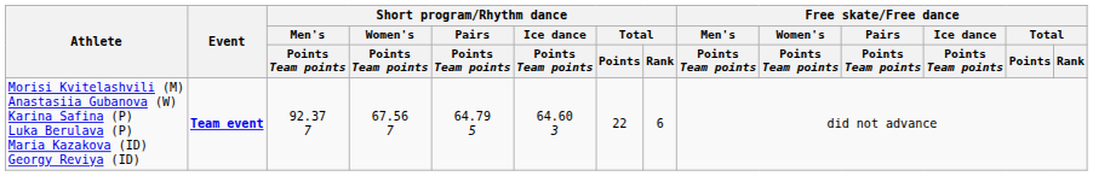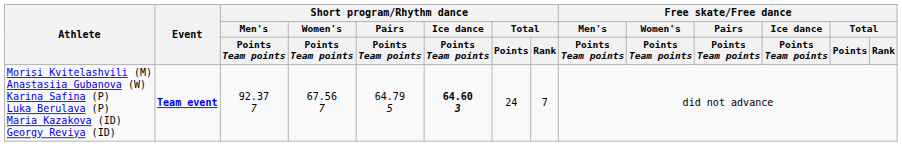row 4 | Short program/Rhythm dance / Ice dance / Points Team points: normal -> bold
row 4 | Short program/Rhythm dance / Total / Points: 22 -> 24
row 4 | Short program/Rhythm dance / Total / Rank: 6 -> 7
